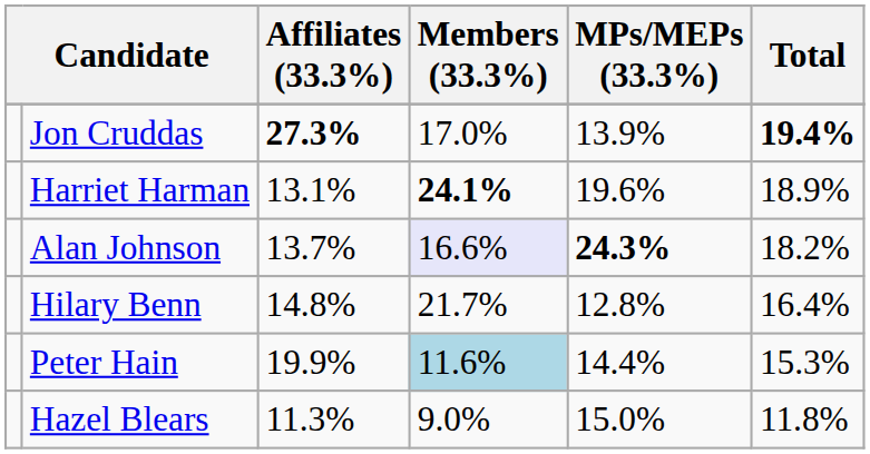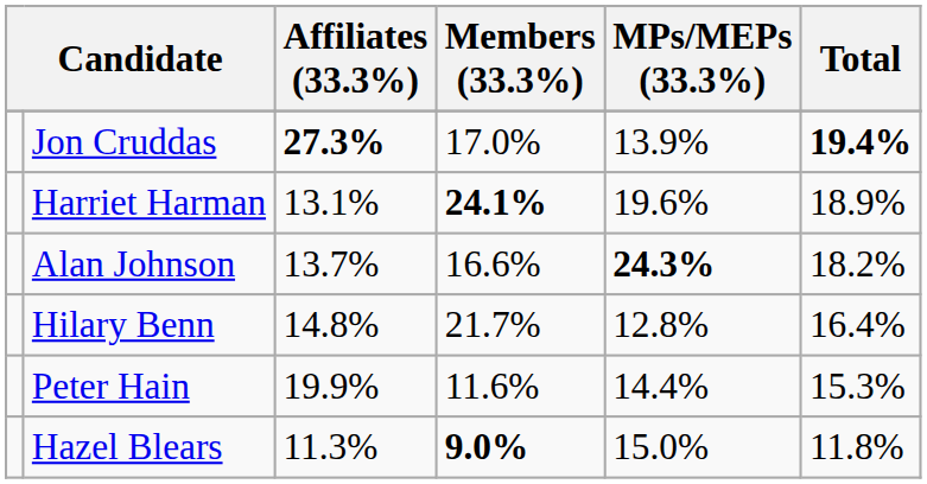Alan Johnson | Members (33.3%): lavender background -> no background
Peter Hain | Members (33.3%): lightblue background -> no background
Hazel Blears | Members (33.3%): normal -> bold
